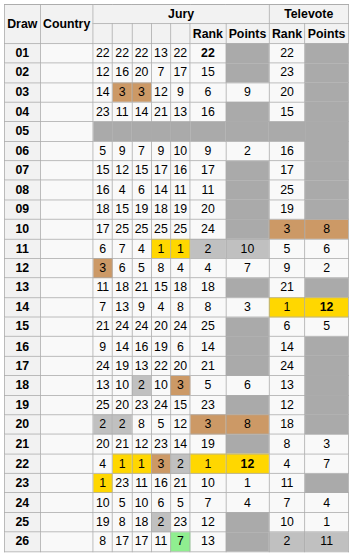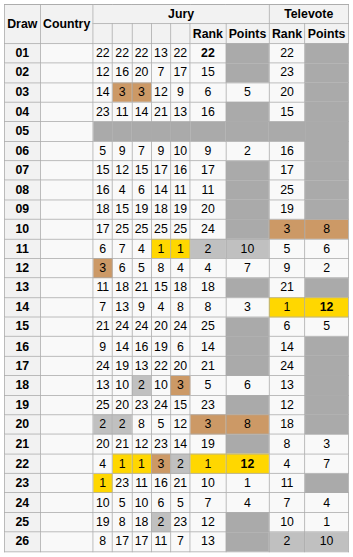03 | Jury / Points: 9 -> 5
26 | column 7: lightgreen background -> no background
26 | Televote / Points: 11 -> 10
